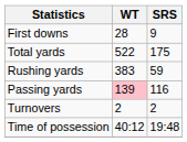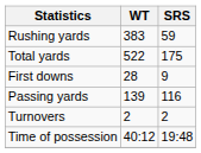rows swapped: First downs <-> Rushing yards
Passing yards | WT: pink background -> no background
